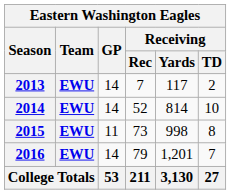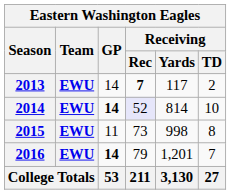2013 | Receiving / Rec: normal -> bold
2014 | GP: normal -> bold
2014 | Receiving / Rec: no background -> lavender background
2016 | GP: normal -> bold
